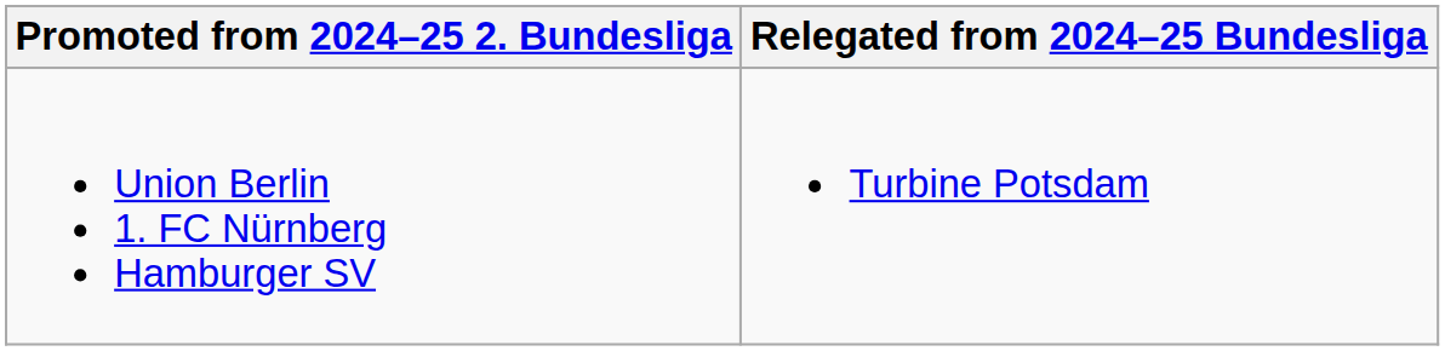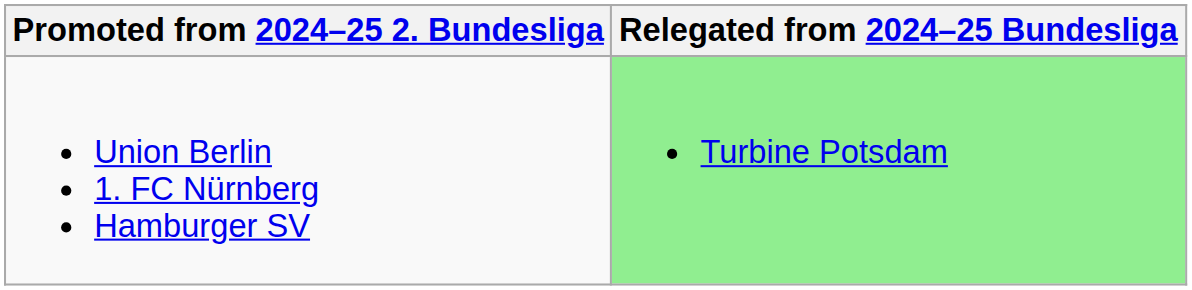Union Berlin 1. FC Nürnberg Hamburger SV | Relegated from 2024–25 Bundesliga: no background -> lightgreen background
